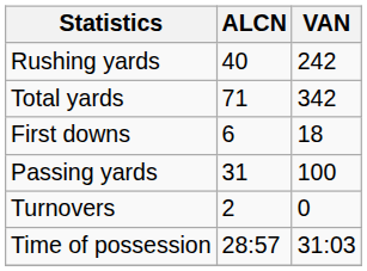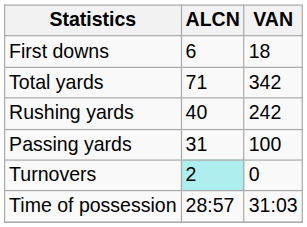rows swapped: First downs <-> Rushing yards
Turnovers | ALCN: no background -> paleturquoise background
